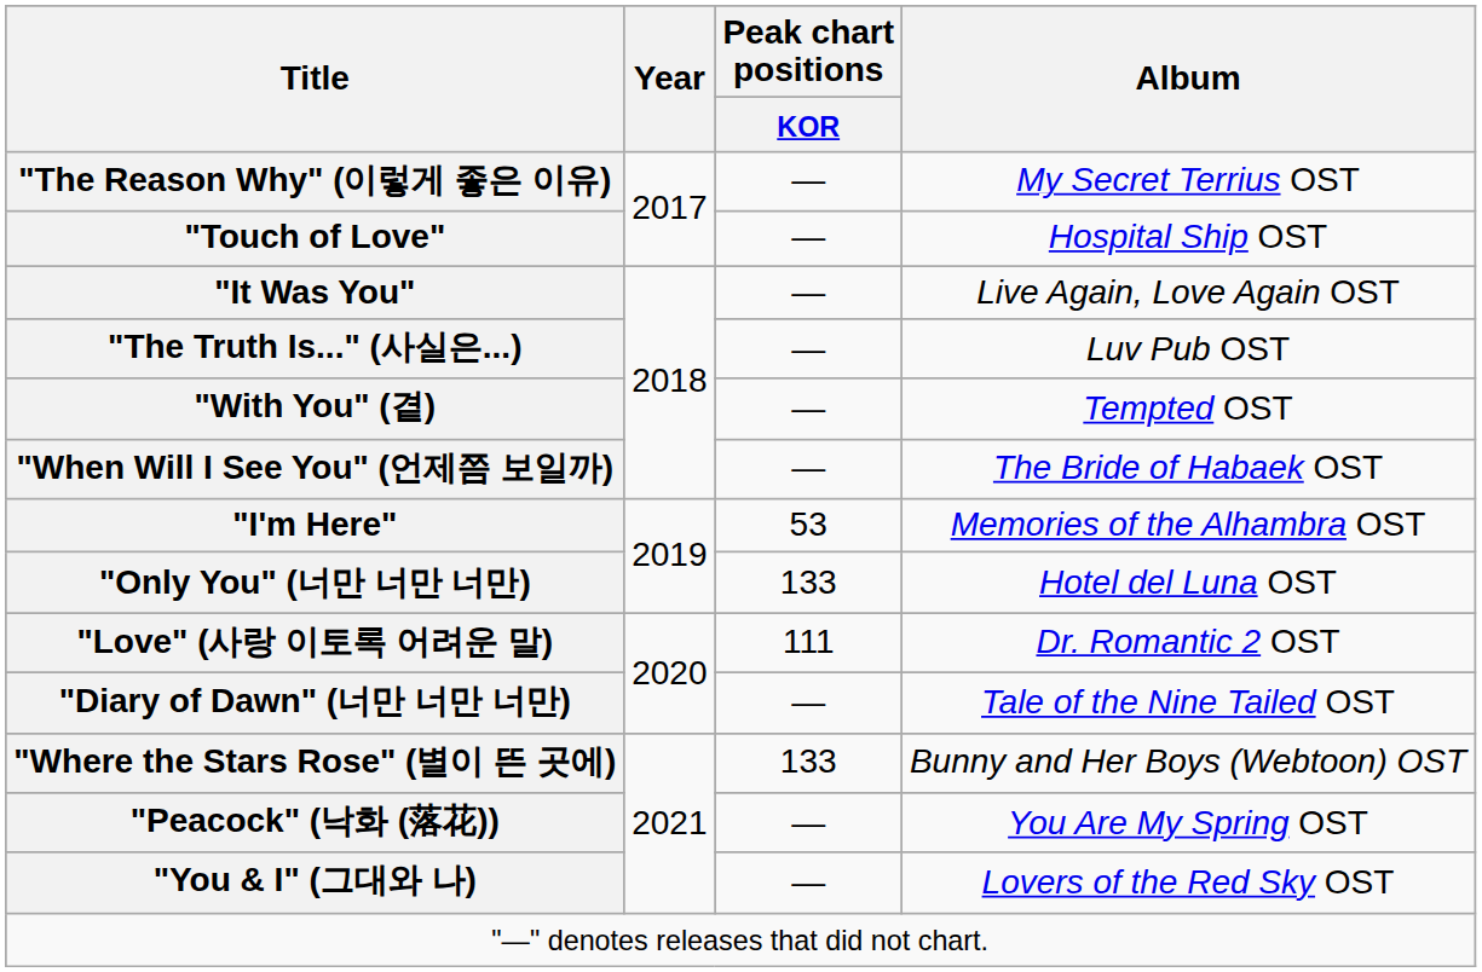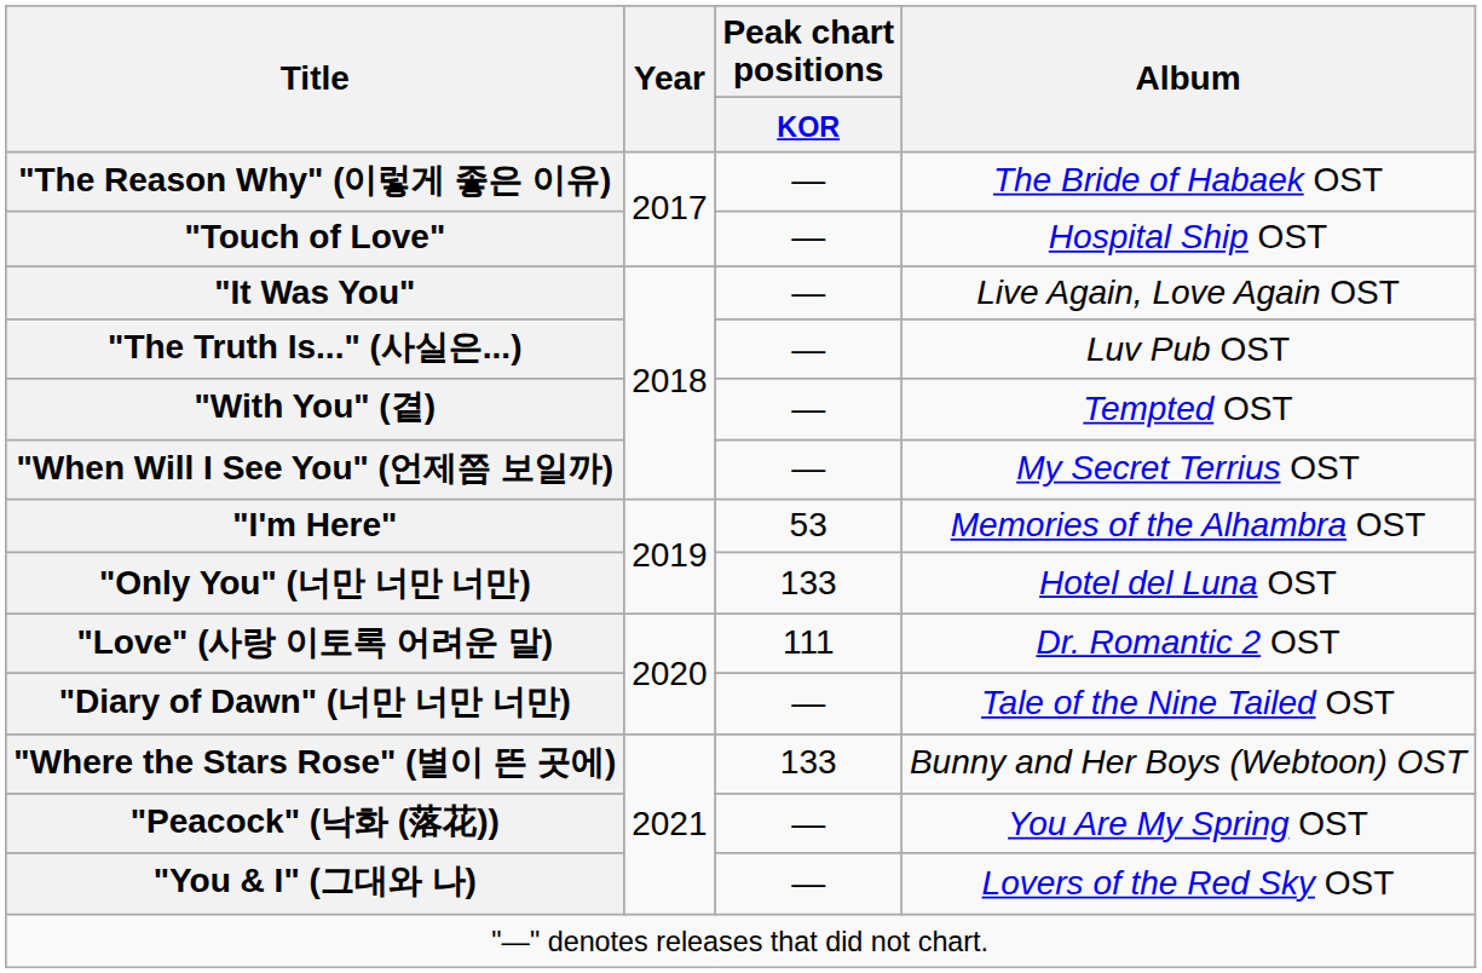"The Reason Why" (이렇게 좋은 이유) | Album: My Secret Terrius OST -> The Bride of Habaek OST
"When Will I See You" (언제쯤 보일까) | Album: The Bride of Habaek OST -> My Secret Terrius OST
